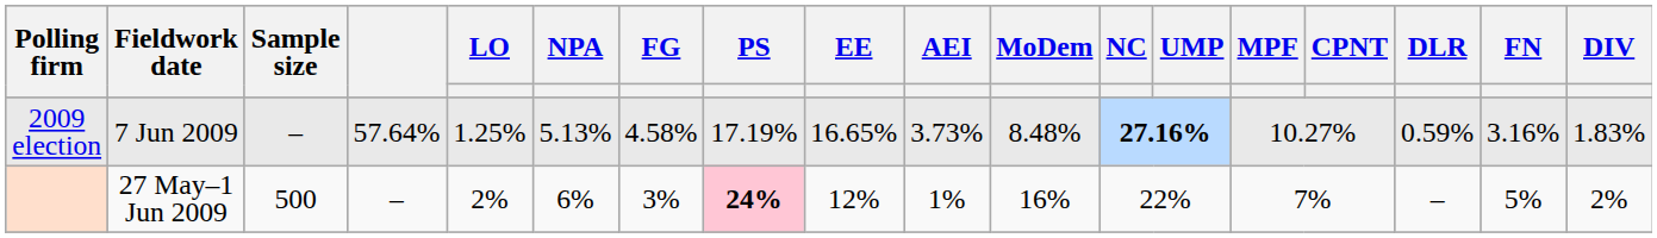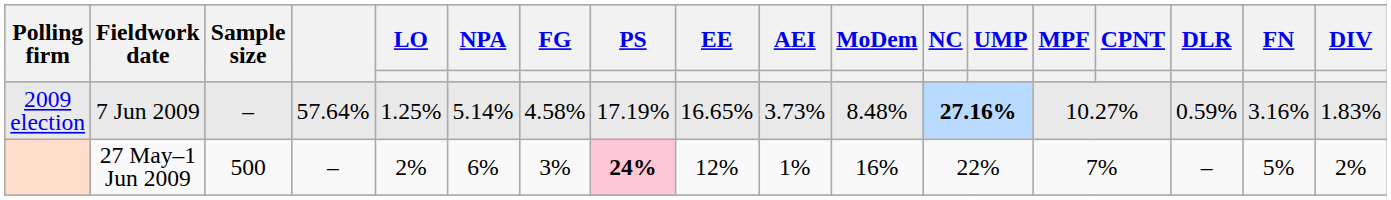2009 election | NPA: 5.13% -> 5.14%
